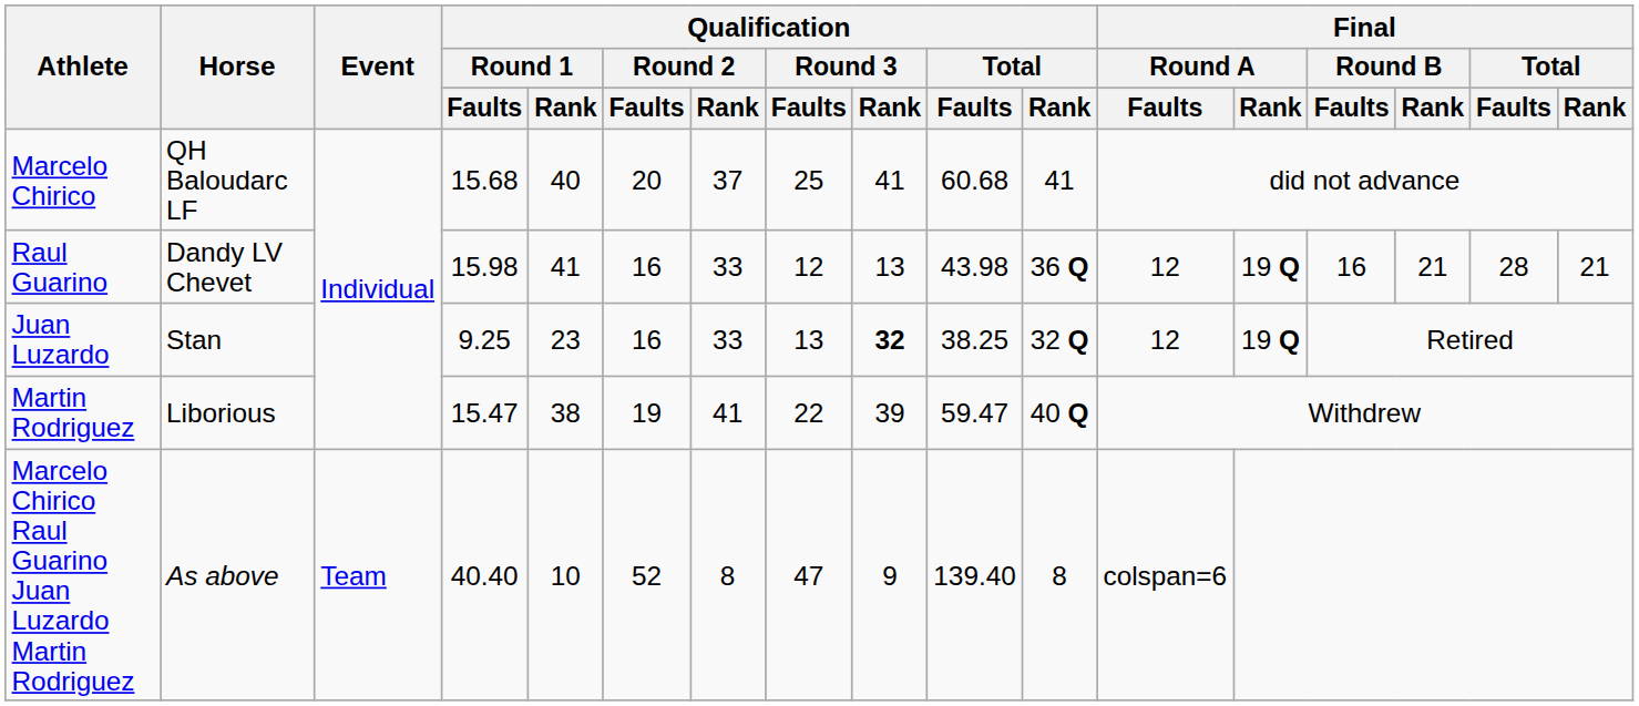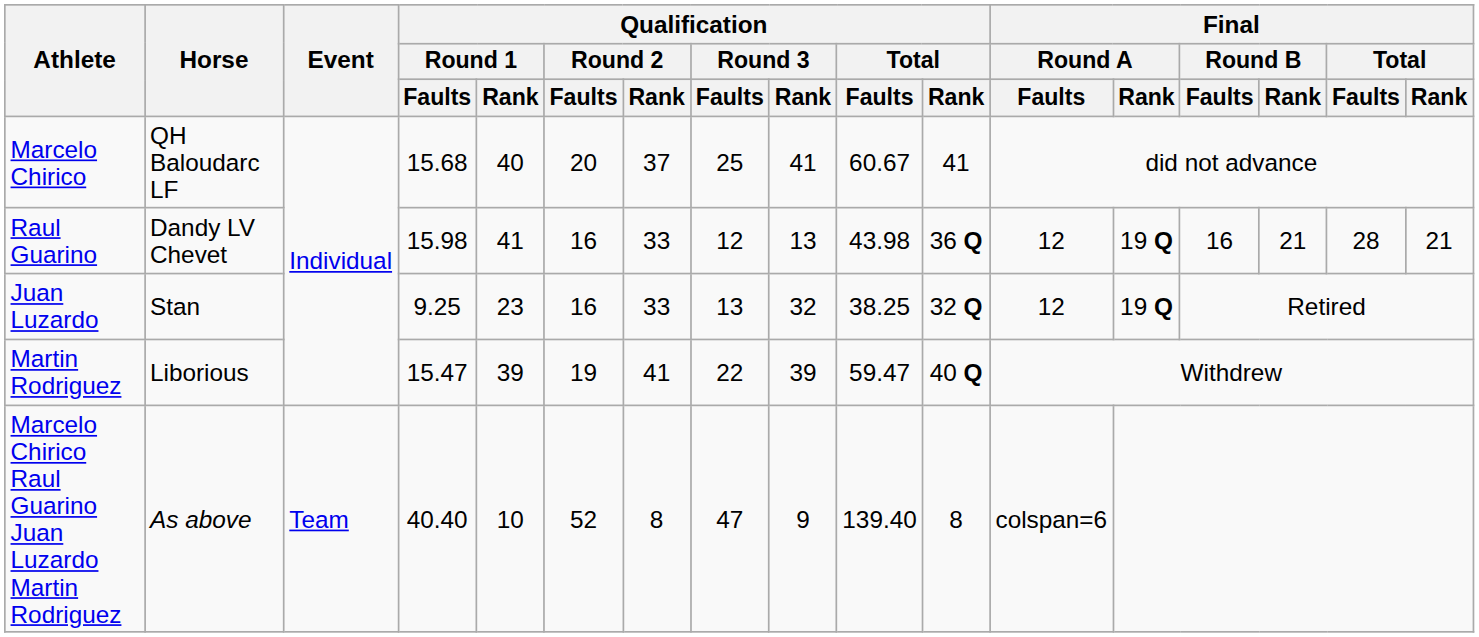Marcelo Chirico | Qualification / Total / Faults: 60.68 -> 60.67
Juan Luzardo | Qualification / Round 3 / Rank: bold -> normal
Martin Rodriguez | Qualification / Round 1 / Rank: 38 -> 39
